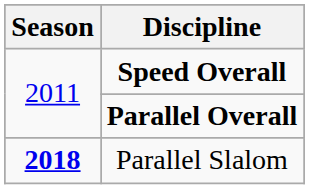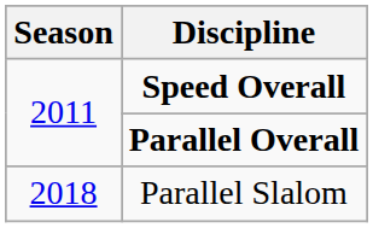Parallel Slalom | Season: bold -> normal
